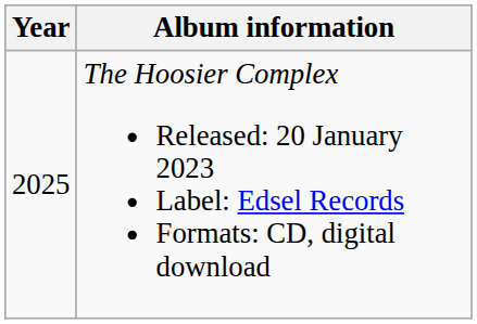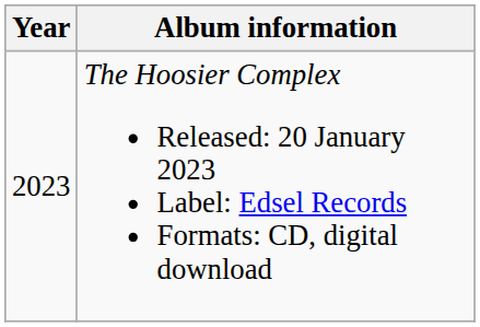row 2 | Year: 2025 -> 2023
